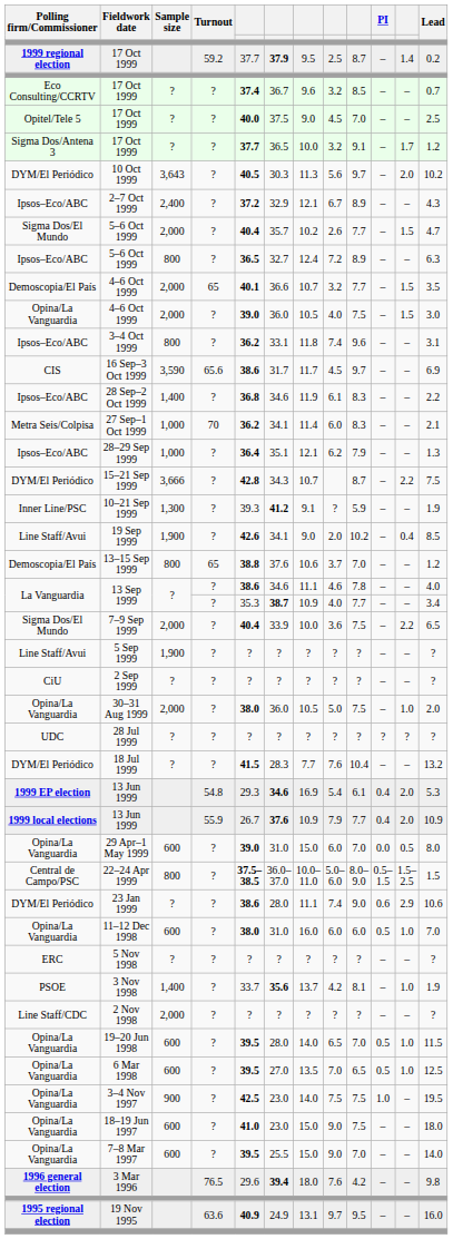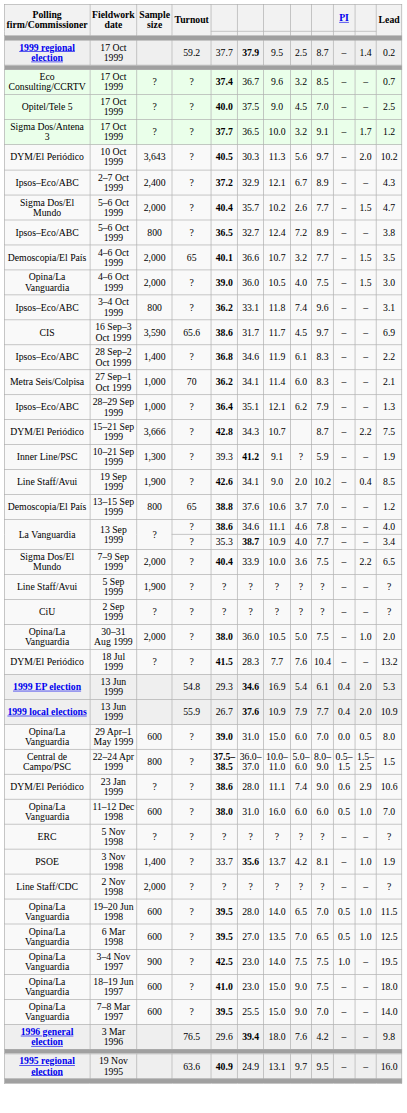Ipsos–Eco/ABC / 5–6 Oct 1999 | Lead: 6.3 -> 3.8
- row: UDC | 28 Jul 1999 | ? | ? | ? | ? | ? | ? | ? | ? | ? | ?
